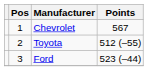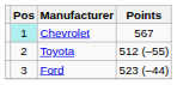Chevrolet | Pos: no background -> paleturquoise background
